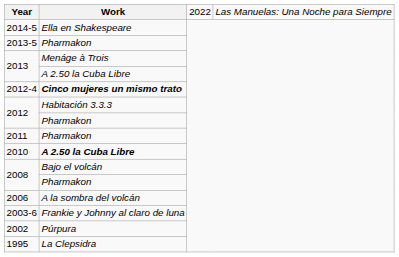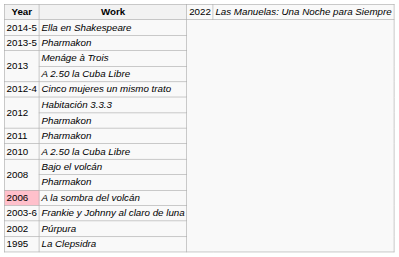2012-4 | column 2: bold -> normal
2010 | column 2: bold -> normal
2006 | column 1: no background -> pink background
